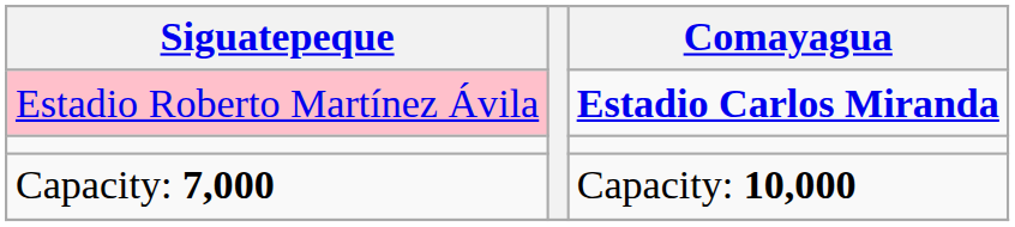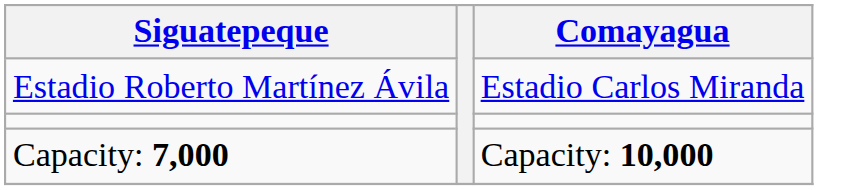Estadio Roberto Martínez Ávila | Siguatepeque: pink background -> no background
Estadio Roberto Martínez Ávila | Comayagua: bold -> normal
